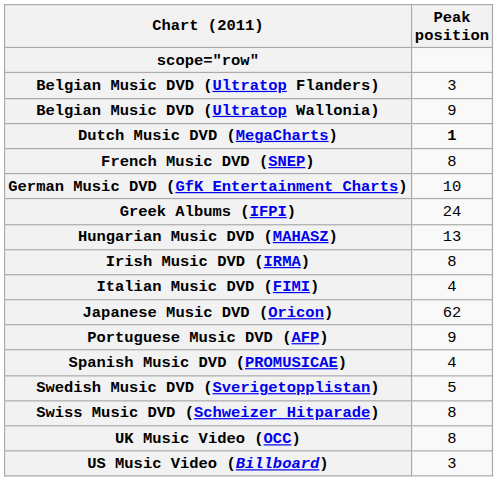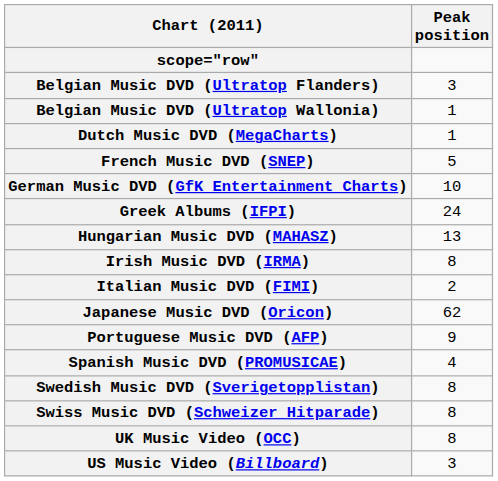Belgian Music DVD (Ultratop Wallonia) | Peak position: 9 -> 1
Dutch Music DVD (MegaCharts) | Peak position: bold -> normal
French Music DVD (SNEP) | Peak position: 8 -> 5
Italian Music DVD (FIMI) | Peak position: 4 -> 2
Swedish Music DVD (Sverigetopplistan) | Peak position: 5 -> 8
